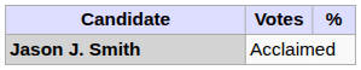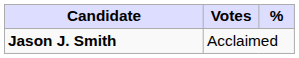Jason J. Smith | Candidate: lightgrey background -> no background
